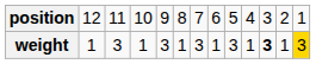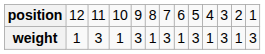weight | column 11: bold -> normal
weight | column 13: gold background -> no background
